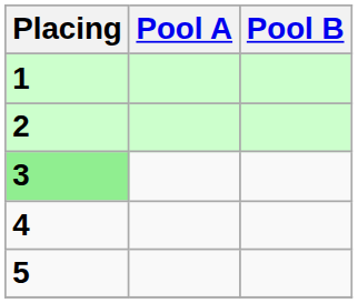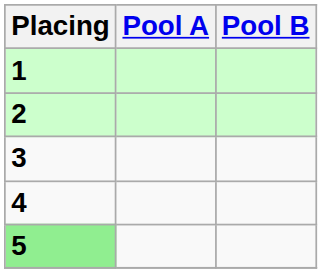3 | Placing: lightgreen background -> no background
5 | Placing: no background -> lightgreen background
